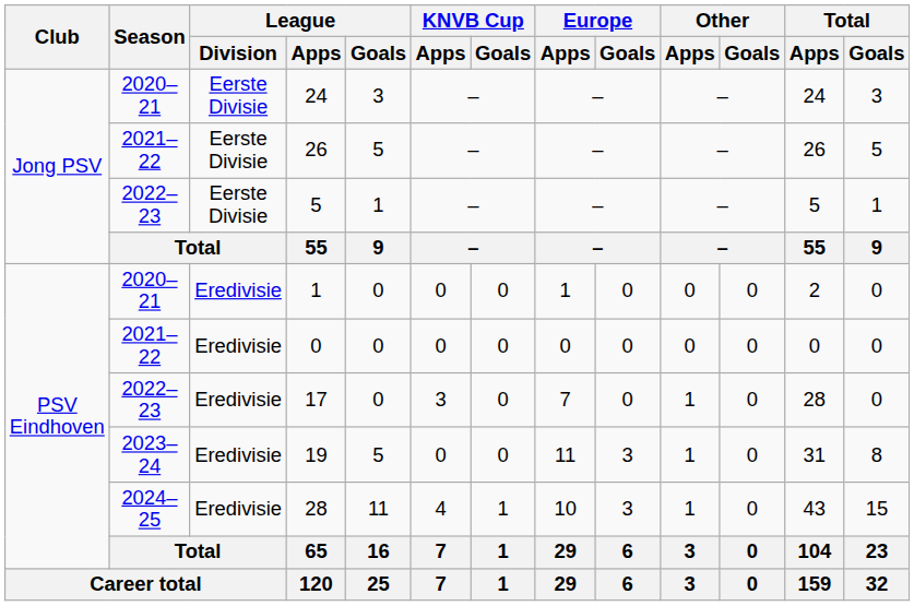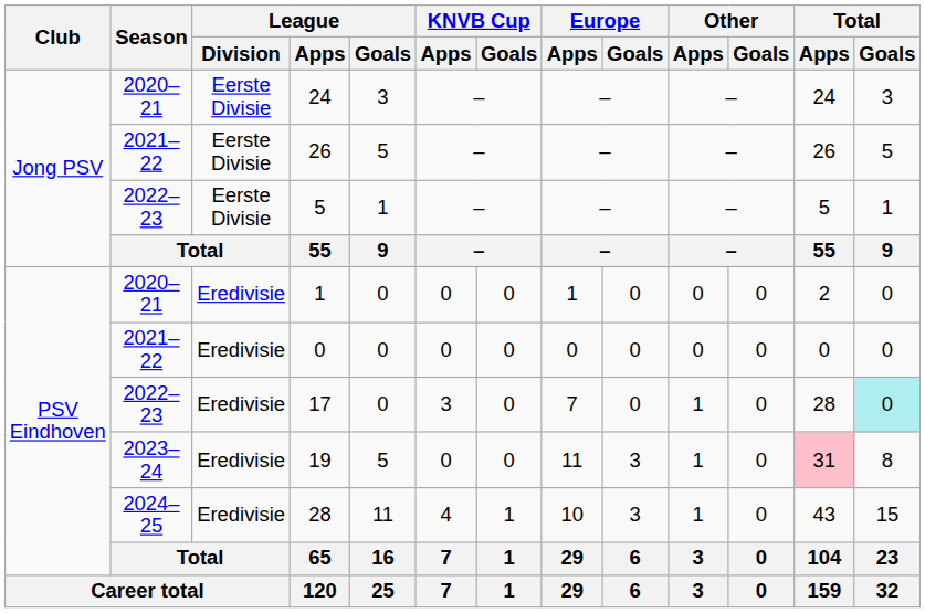17 | Total / Goals: no background -> paleturquoise background
19 | Total / Apps: no background -> pink background
